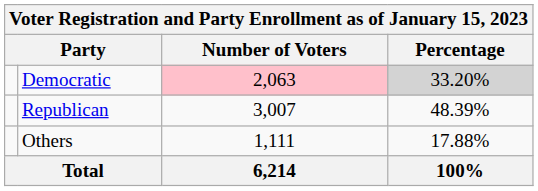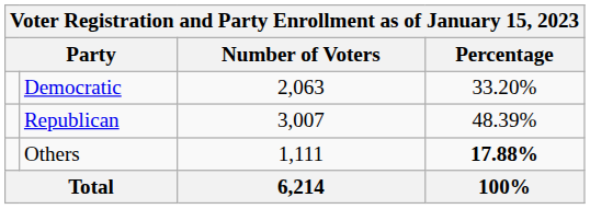Democratic | Number of Voters: pink background -> no background
Democratic | Percentage: lightgrey background -> no background
Others | Percentage: normal -> bold
